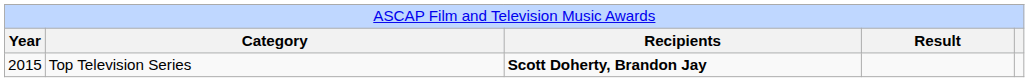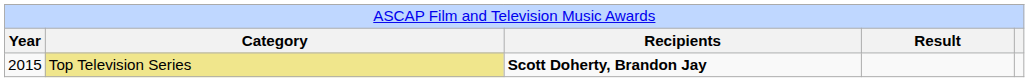2015 | column 2: no background -> khaki background
